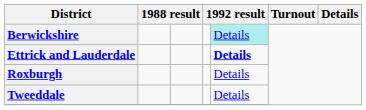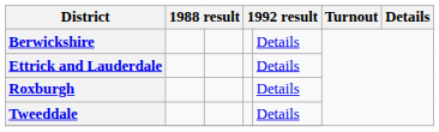Berwickshire | column 5: paleturquoise background -> no background
Ettrick and Lauderdale | column 5: bold -> normal
